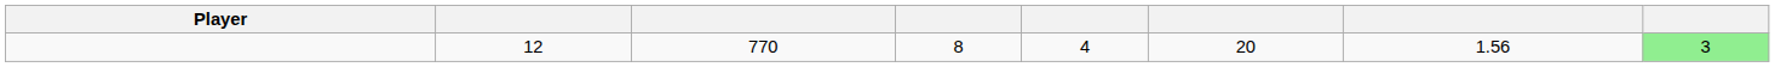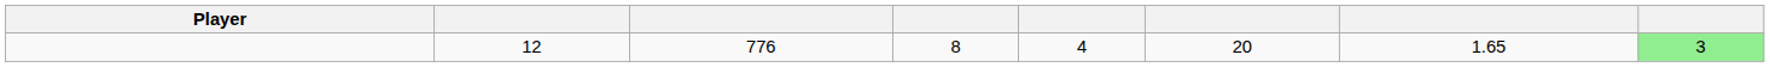row 2 | column 3: 770 -> 776
row 2 | column 7: 1.56 -> 1.65
